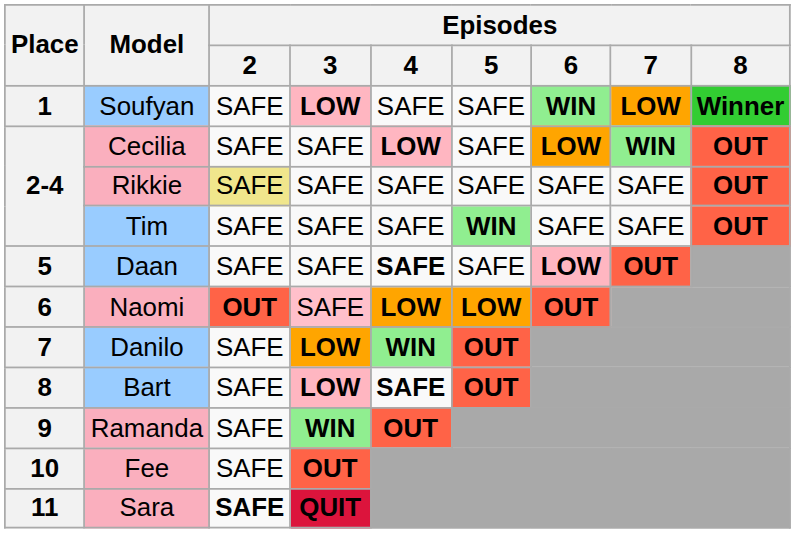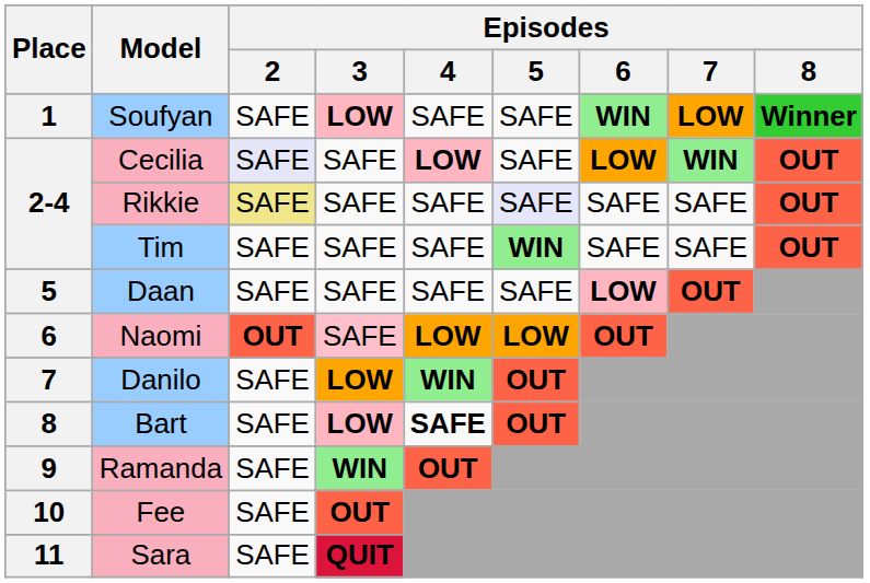Cecilia | Episodes / 2: no background -> lavender background
Rikkie | Episodes / 5: no background -> lavender background
Daan | Episodes / 4: bold -> normal
Sara | Episodes / 2: bold -> normal
